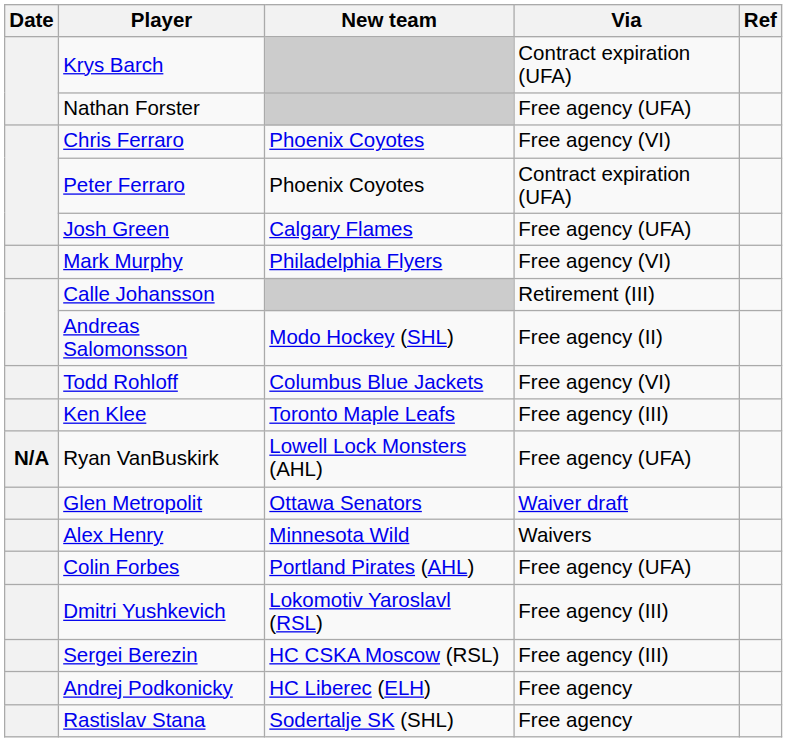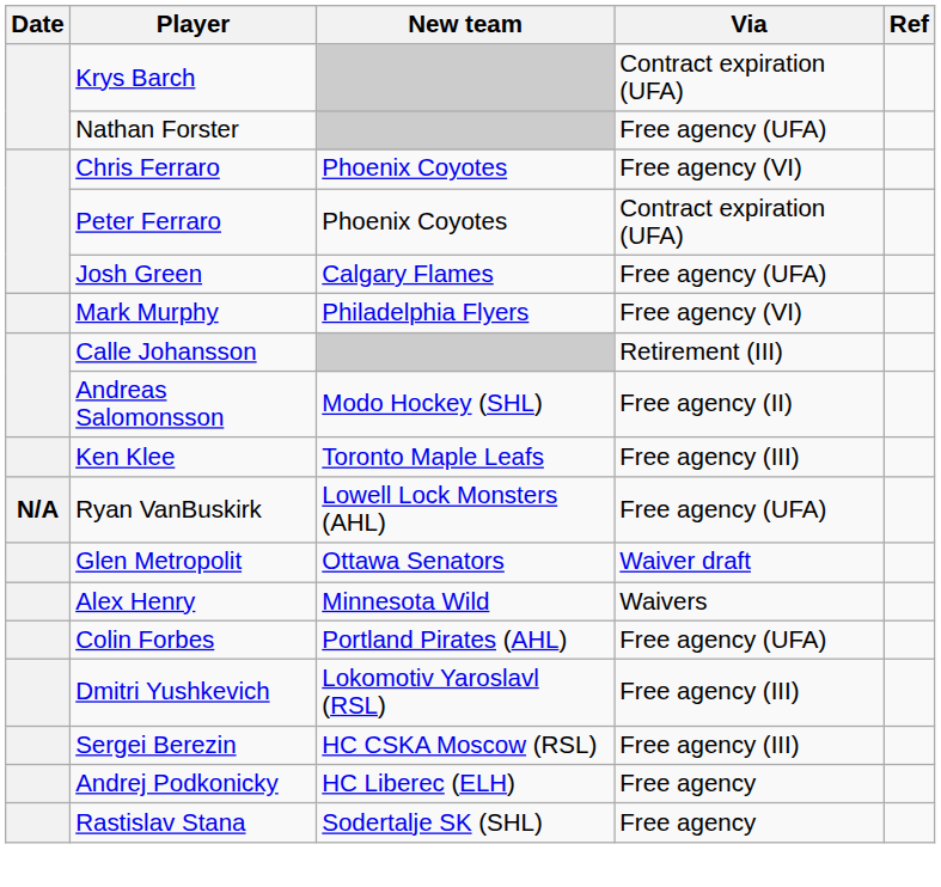- row: Todd Rohloff | Columbus Blue Jackets | Free agency (VI)
